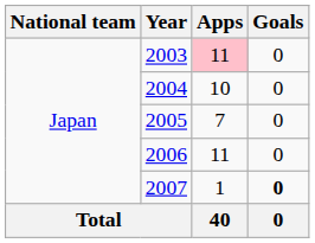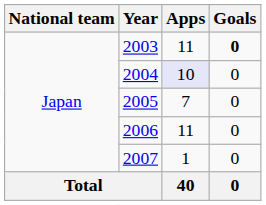2003 | Apps: pink background -> no background
2003 | Goals: normal -> bold
2004 | Apps: no background -> lavender background
2007 | Goals: bold -> normal
